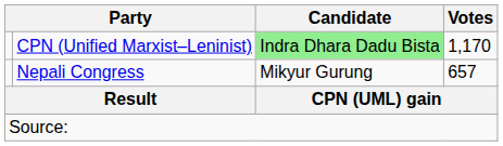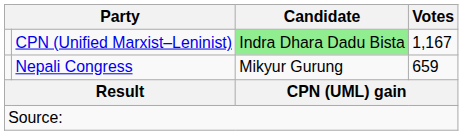CPN (Unified Marxist–Leninist) | Votes: 1,170 -> 1,167
Nepali Congress | Votes: 657 -> 659
